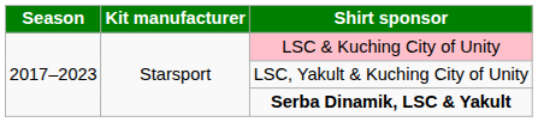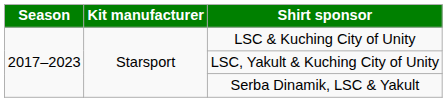LSC & Kuching City of Unity | Shirt sponsor: pink background -> no background
Serba Dinamik, LSC & Yakult | Shirt sponsor: bold -> normal
